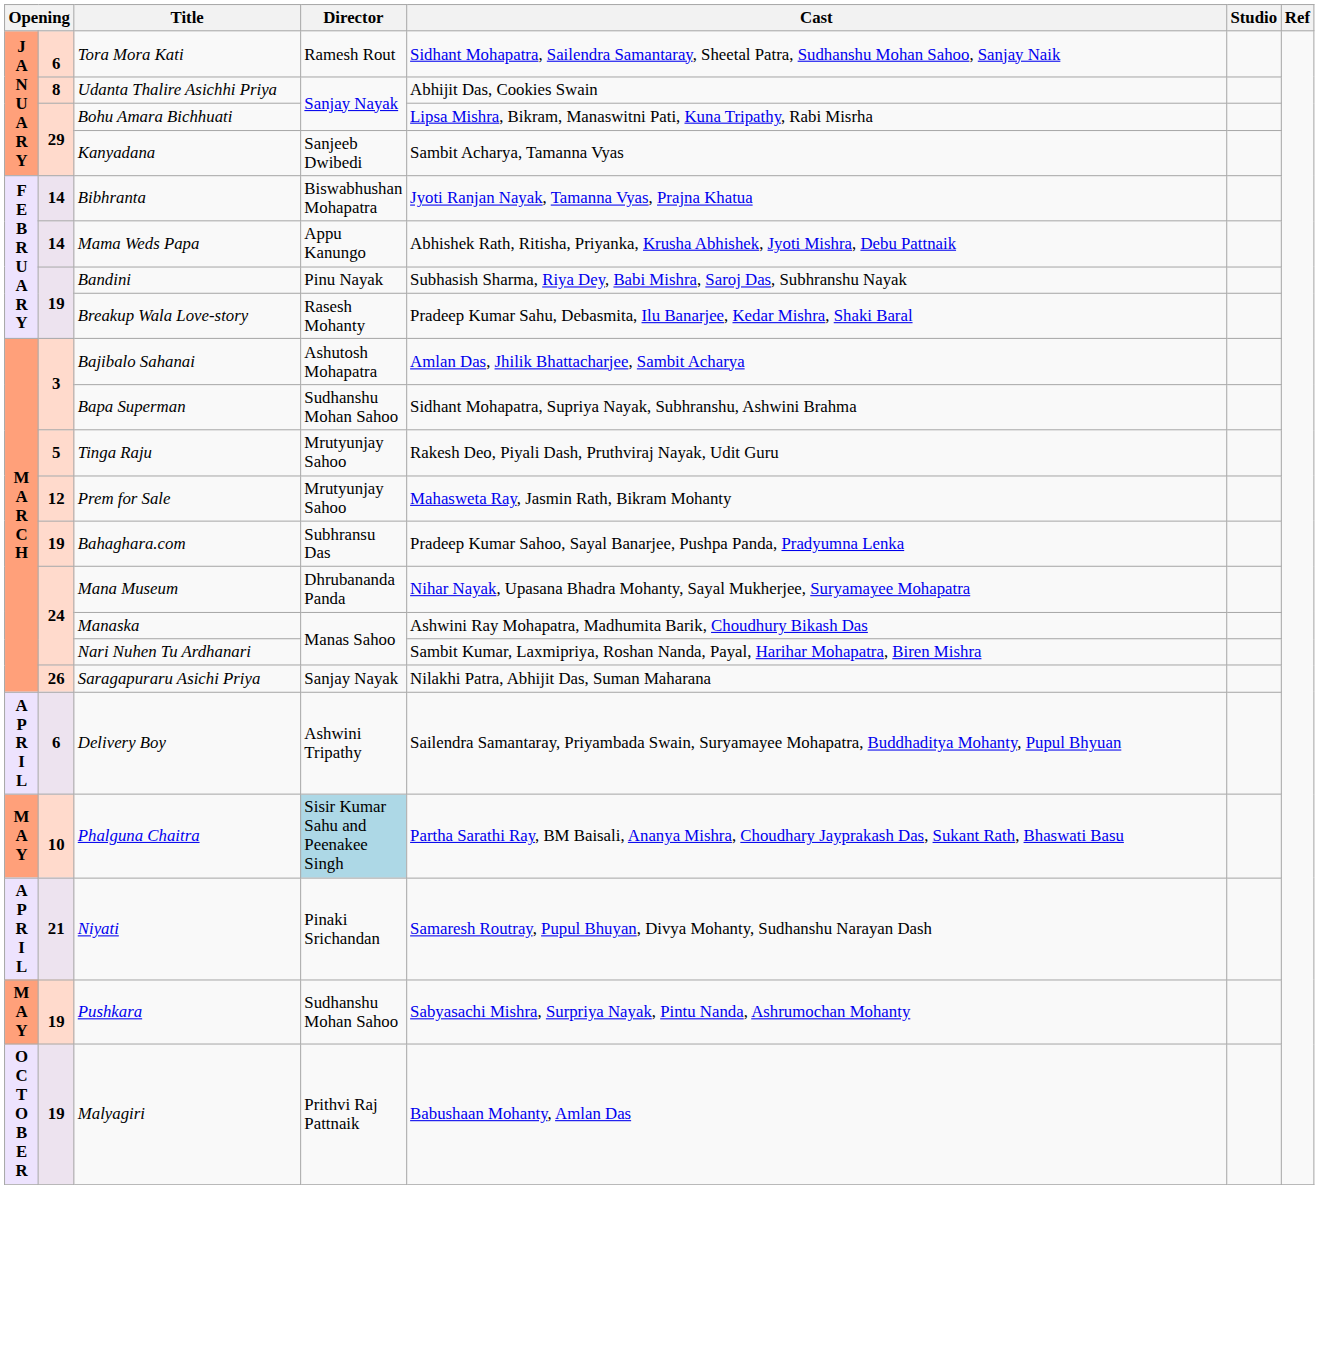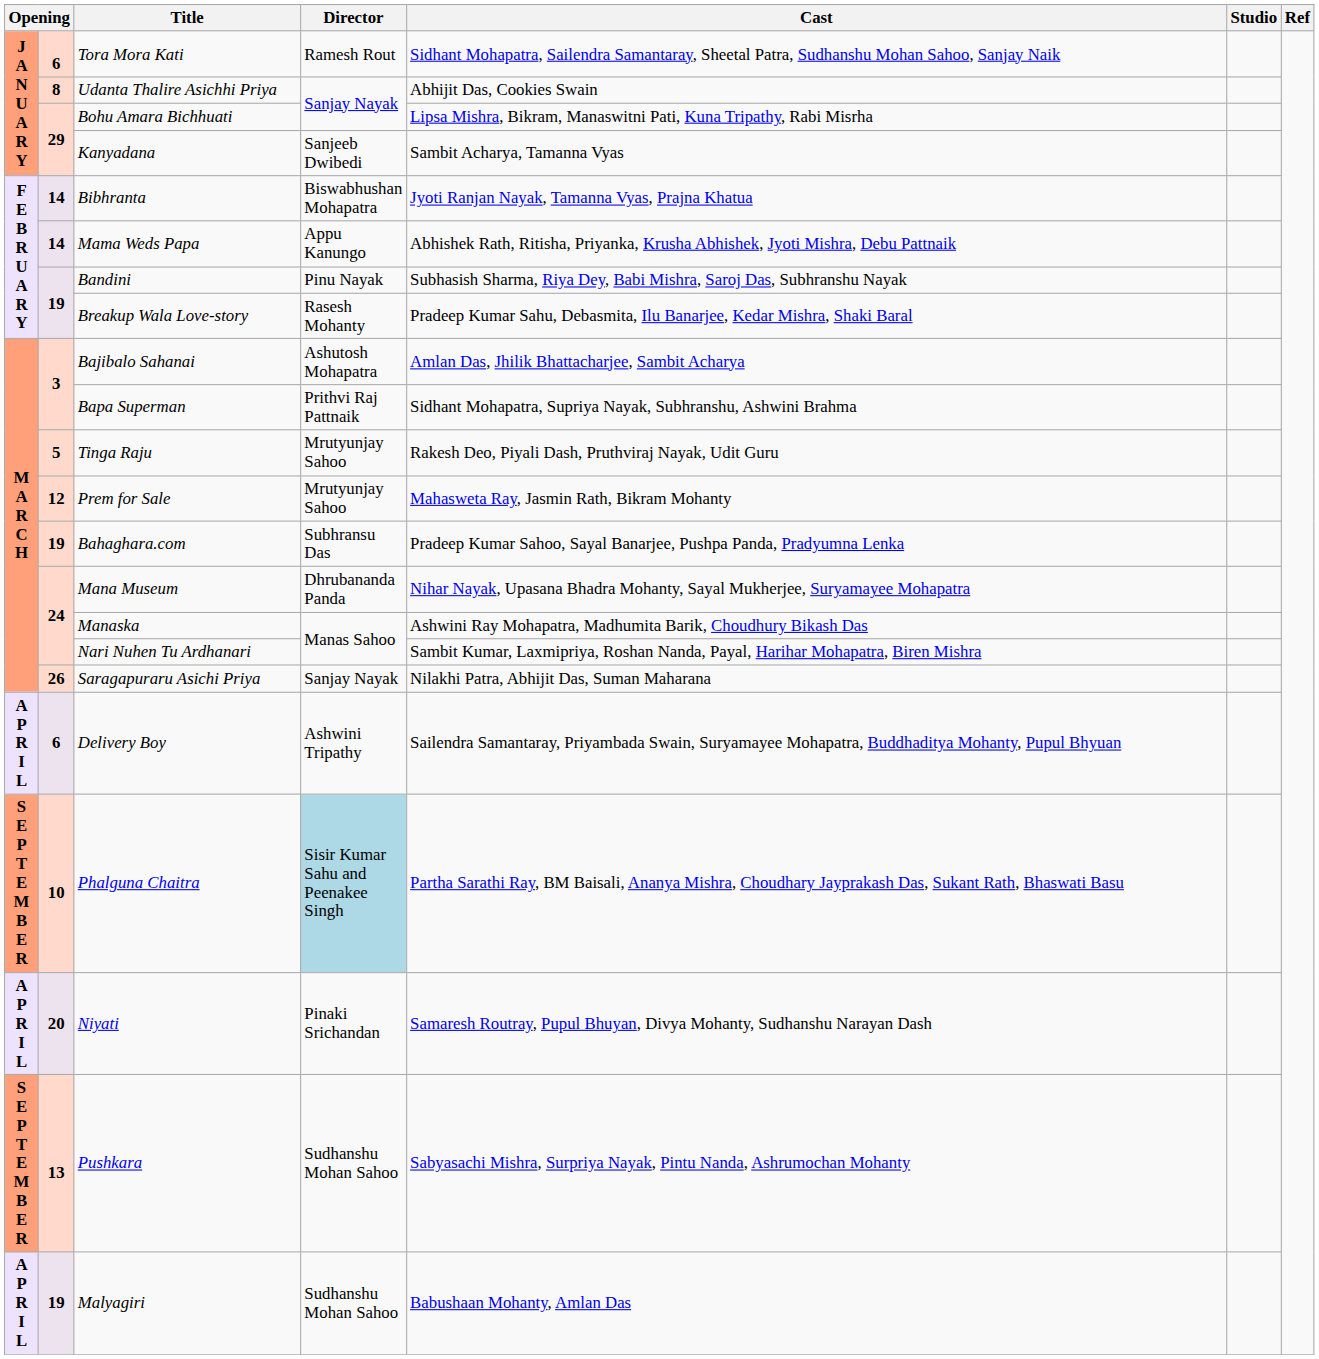Bapa Superman | Director: Sudhanshu Mohan Sahoo -> Prithvi Raj Pattnaik
Phalguna Chaitra | column 1: M A Y -> S E P T E M B E R
Niyati | column 2: 21 -> 20
Pushkara | column 1: M A Y -> S E P T E M B E R
Pushkara | column 2: 19 -> 13
Malyagiri | column 1: O C T O B E R -> A P R I L
Malyagiri | Director: Prithvi Raj Pattnaik -> Sudhanshu Mohan Sahoo
